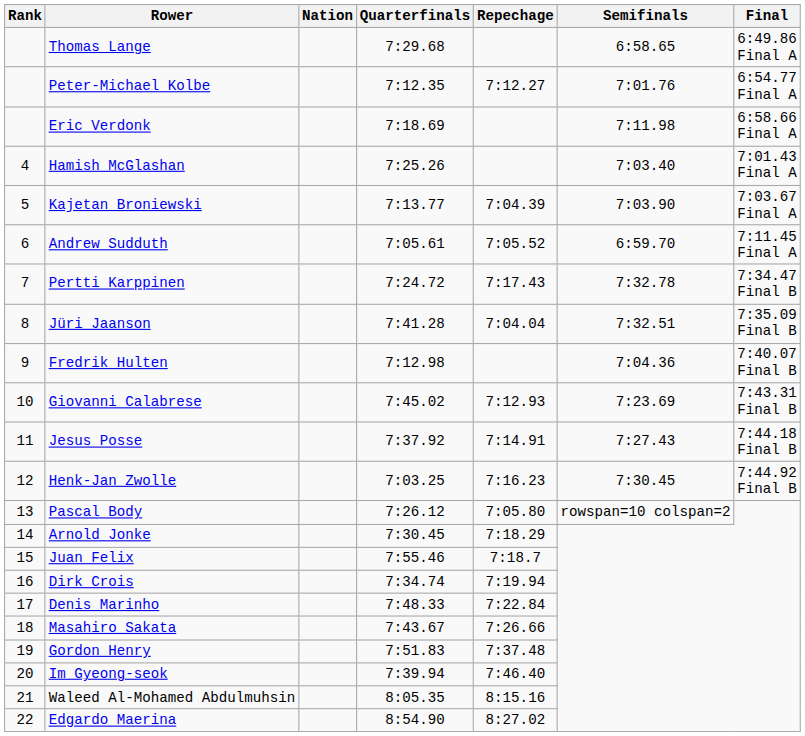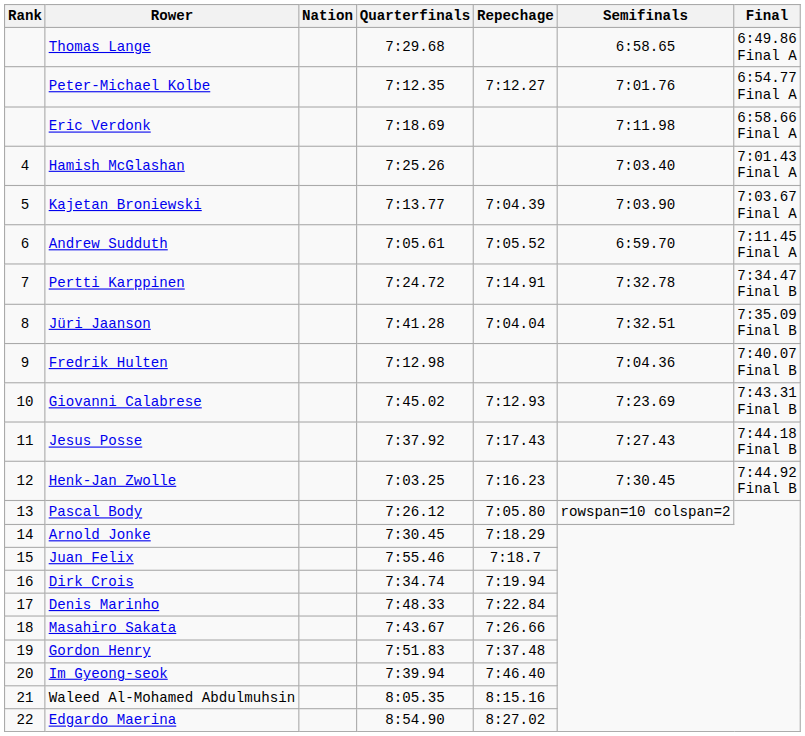Pertti Karppinen | Repechage: 7:17.43 -> 7:14.91
Jesus Posse | Repechage: 7:14.91 -> 7:17.43
